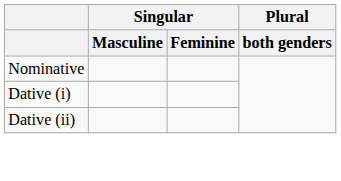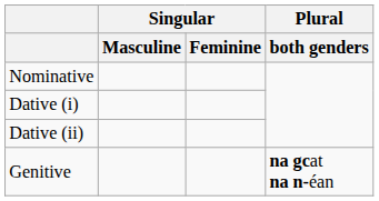+ row: Genitive | na gcat na n-éan
